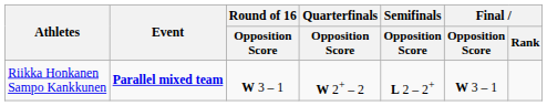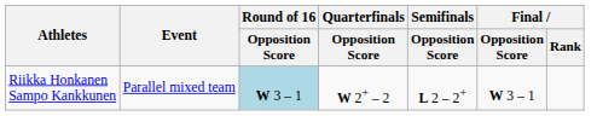Riikka Honkanen Sampo Kankkunen | Event: bold -> normal
Riikka Honkanen Sampo Kankkunen | Round of 16 / Opposition Score: no background -> lightblue background
